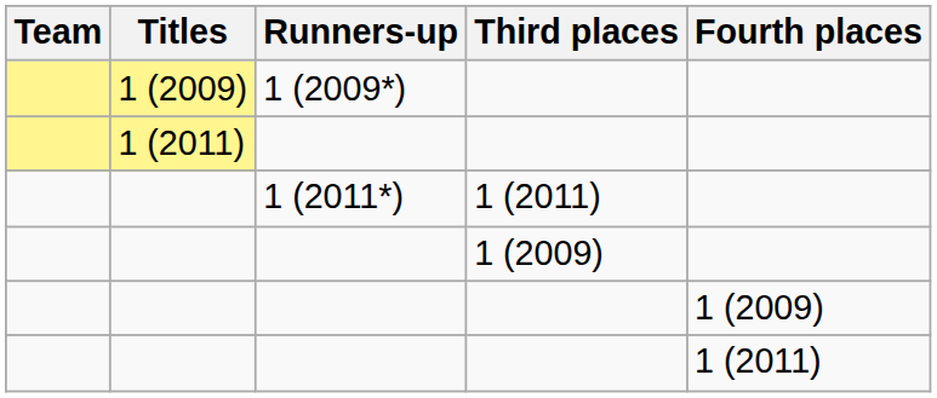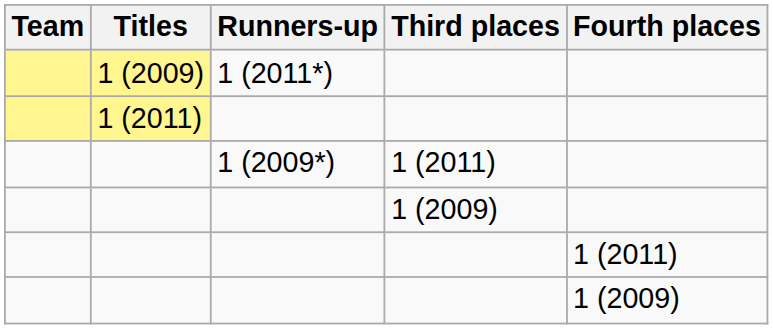row 2 | Runners-up: 1 (2009*) -> 1 (2011*)
row 4 | Runners-up: 1 (2011*) -> 1 (2009*)
row 6 | Fourth places: 1 (2009) -> 1 (2011)
row 7 | Fourth places: 1 (2011) -> 1 (2009)
